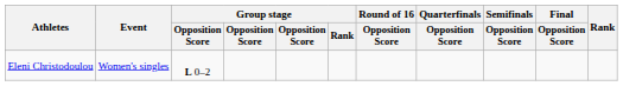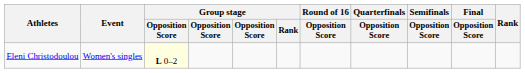Eleni Christodoulou | column 3: no background -> lightyellow background
